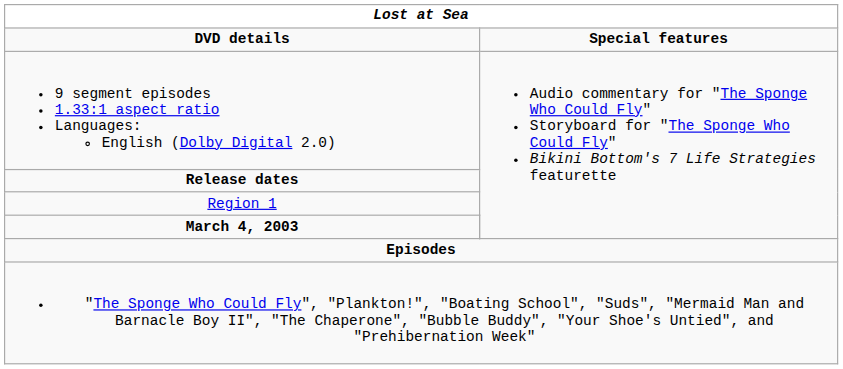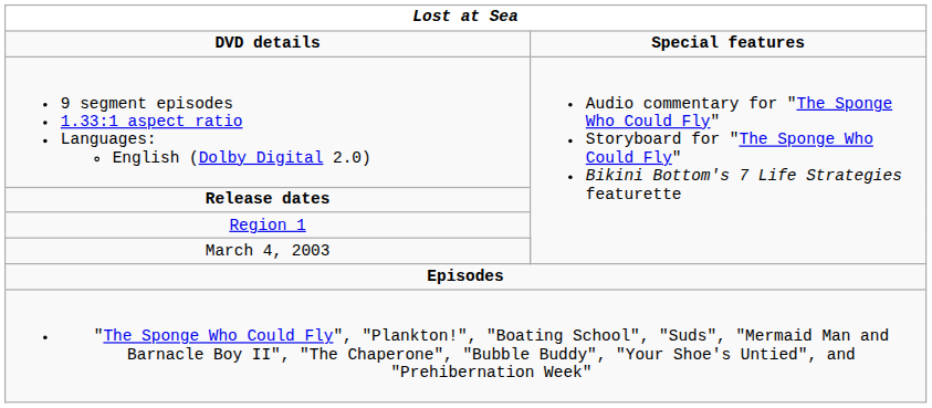March 4, 2003 | column 1: bold -> normal
